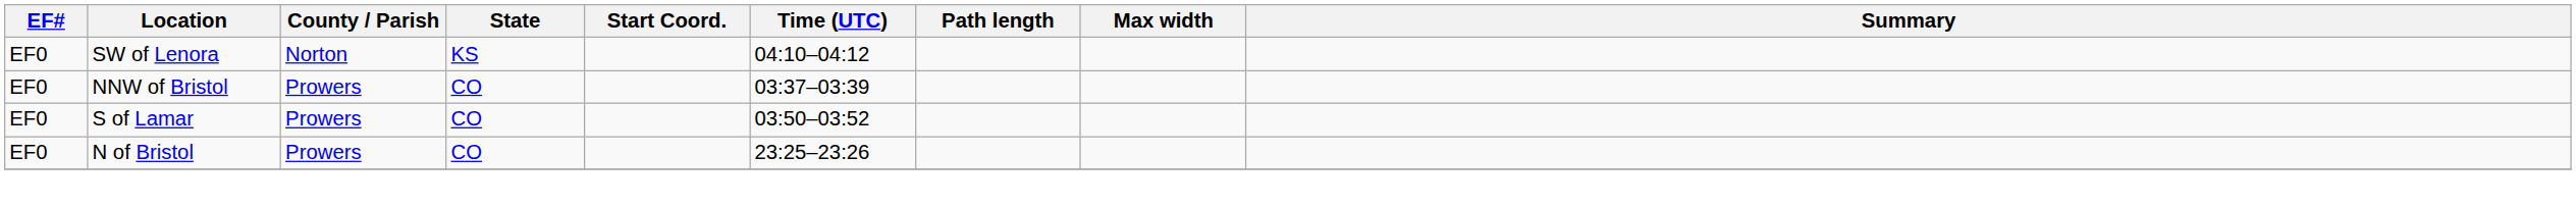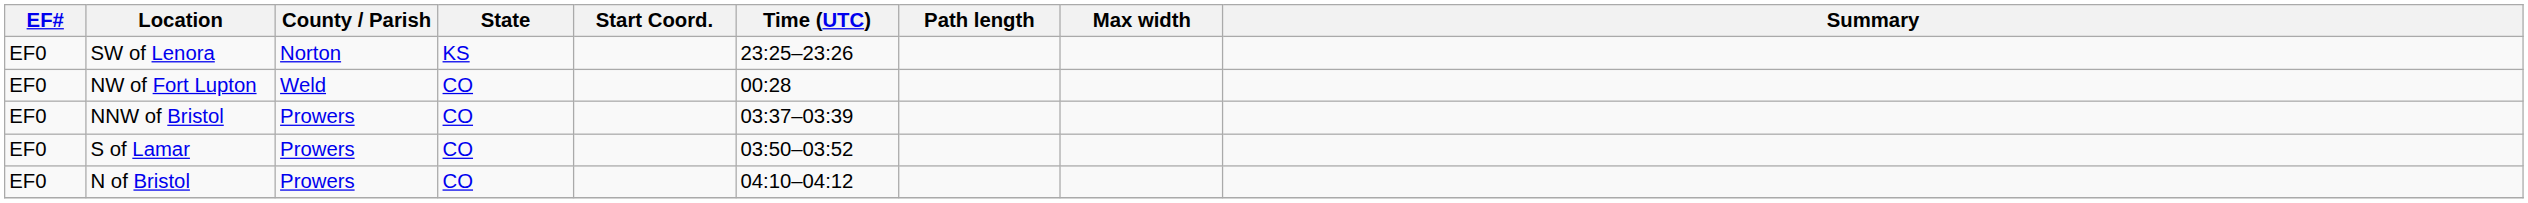SW of Lenora | Time (UTC): 04:10–04:12 -> 23:25–23:26
+ row: EF0 | NW of Fort Lupton | Weld | CO | 00:28
N of Bristol | Time (UTC): 23:25–23:26 -> 04:10–04:12
